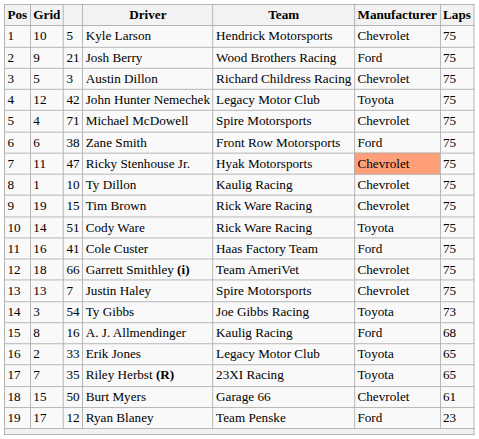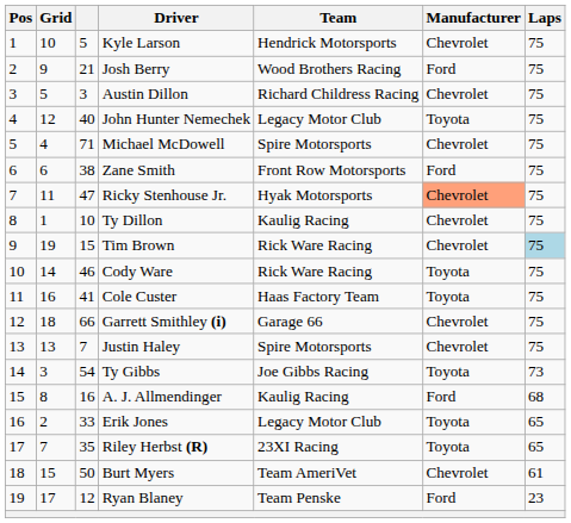John Hunter Nemechek | column 3: 42 -> 40
Tim Brown | Laps: no background -> lightblue background
Cody Ware | column 3: 51 -> 46
Cole Custer | Manufacturer: Ford -> Toyota
Garrett Smithley (i) | Team: Team AmeriVet -> Garage 66
Burt Myers | Team: Garage 66 -> Team AmeriVet
